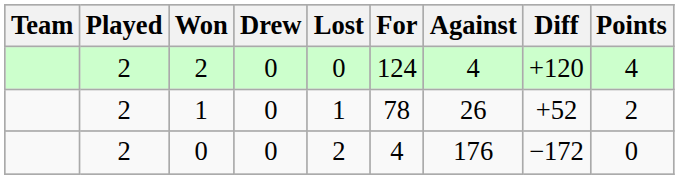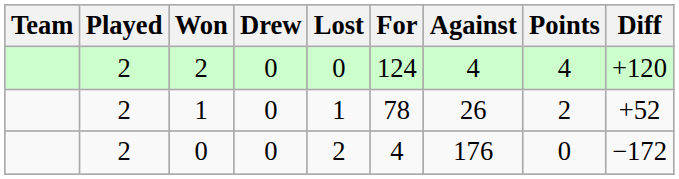columns swapped: Diff <-> Points
